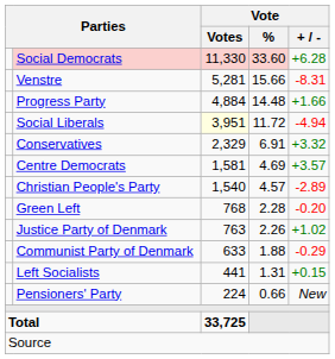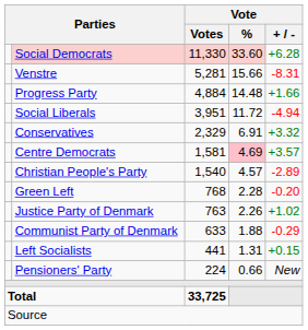Social Liberals | Vote / Votes: lightyellow background -> no background
Centre Democrats | Vote / %: no background -> pink background
